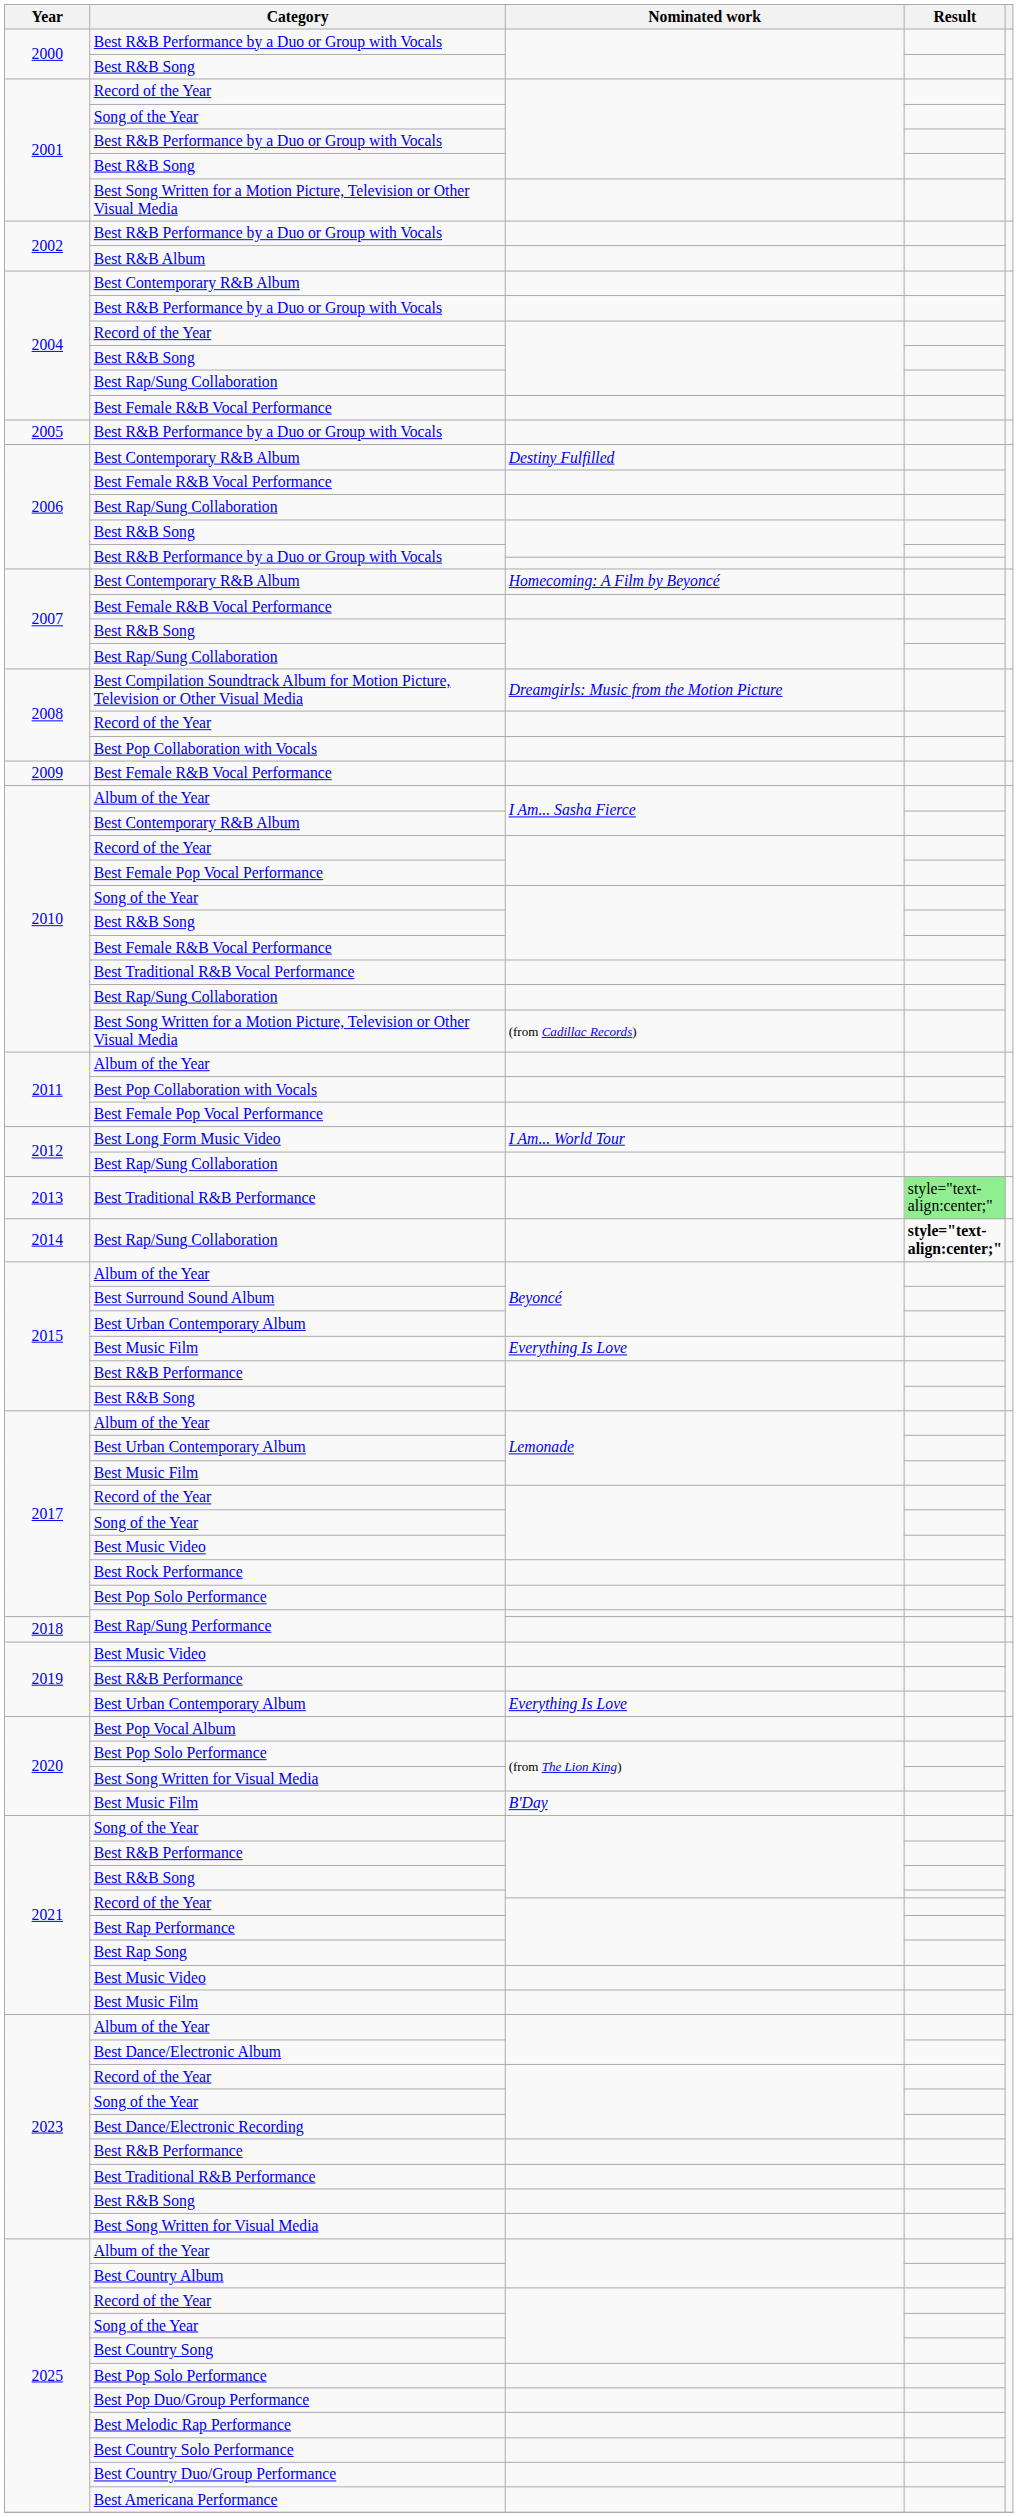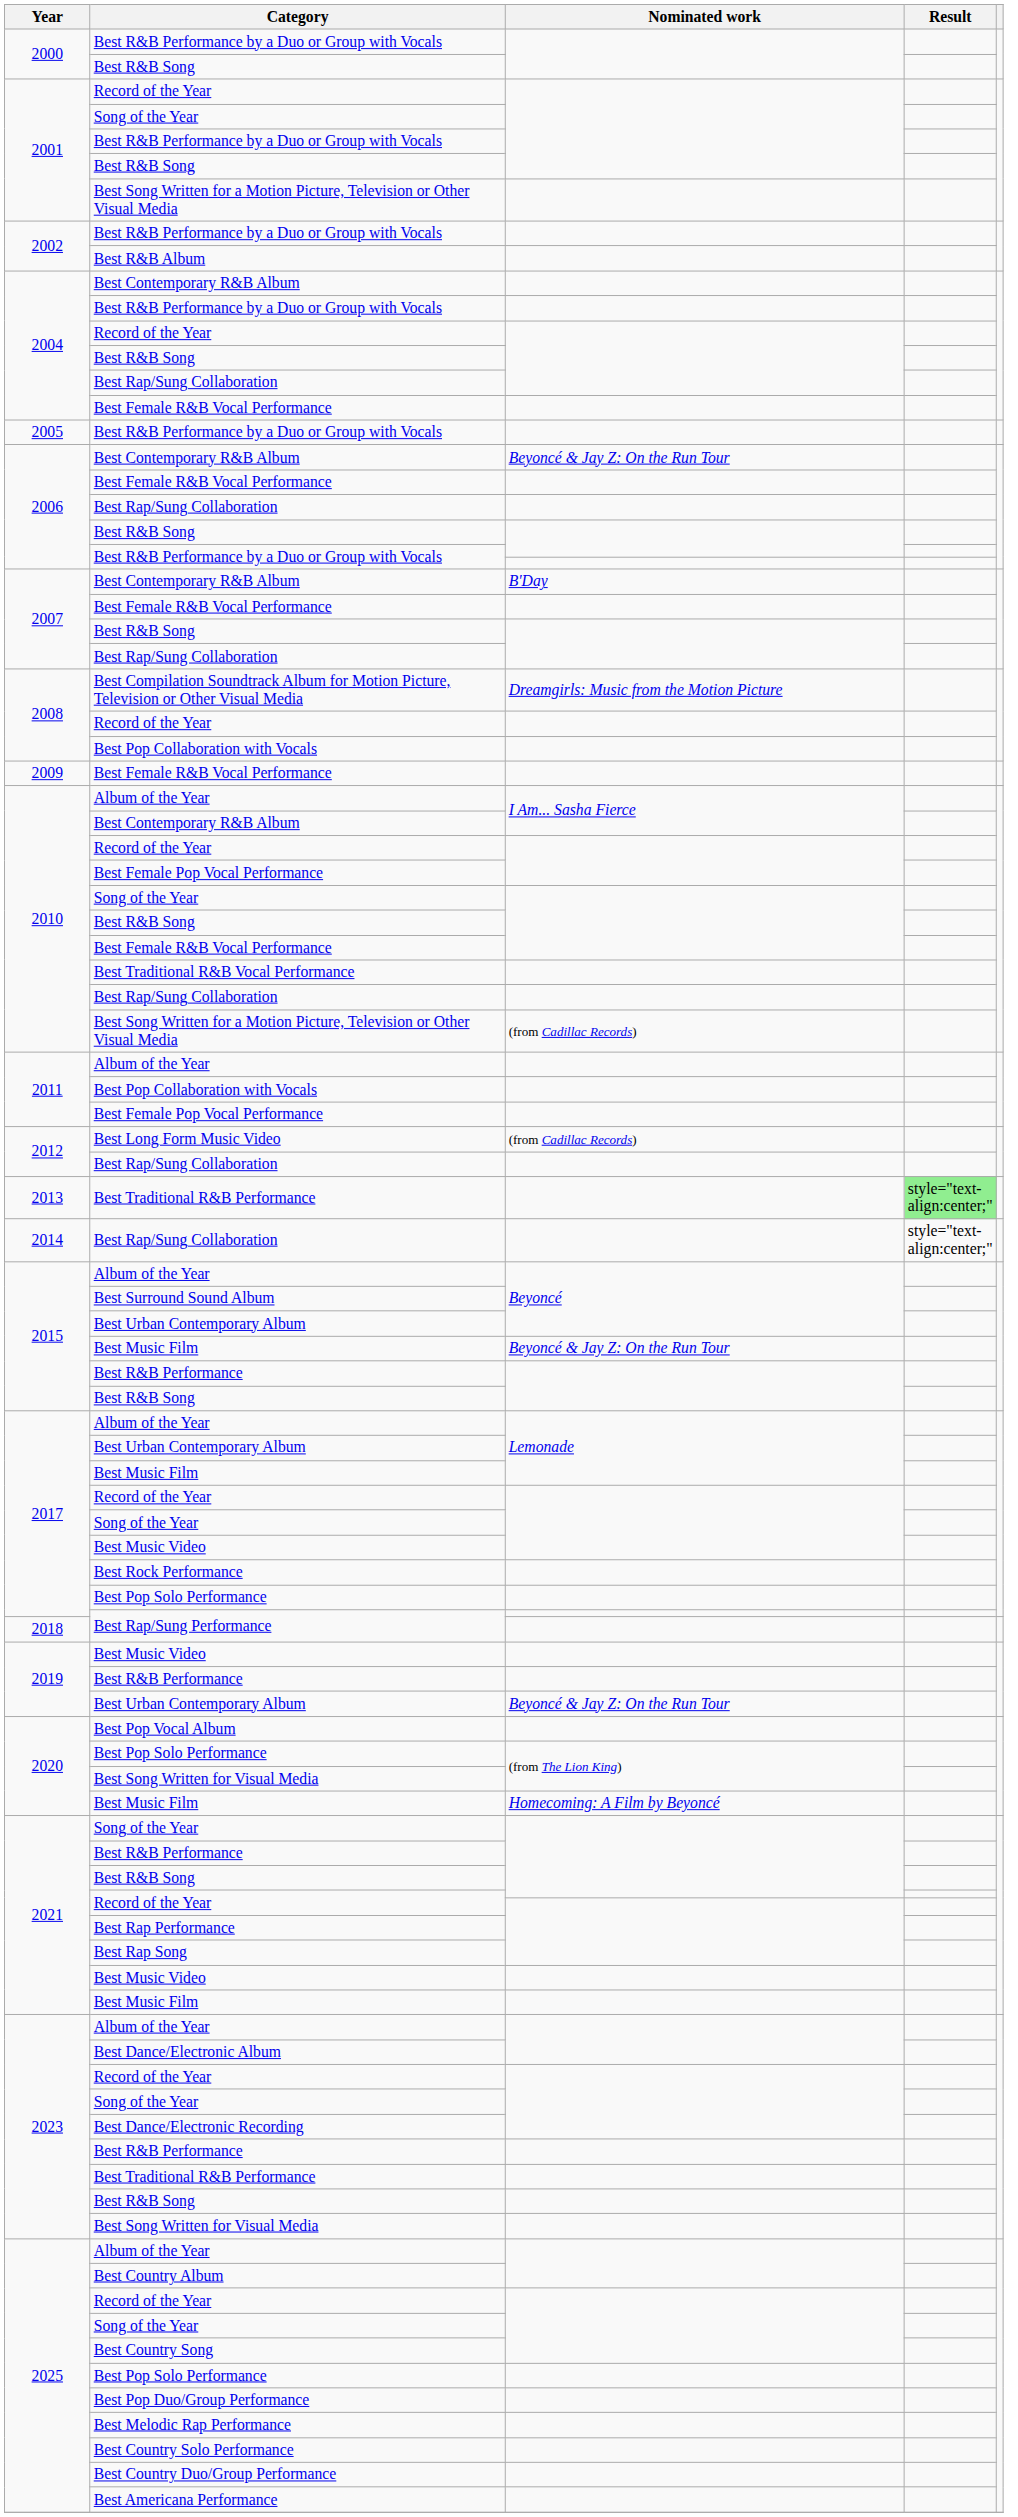2006 / Best Contemporary R&B Album | Nominated work: Destiny Fulfilled -> Beyoncé & Jay Z: On the Run Tour
2007 / Best Contemporary R&B Album | Nominated work: Homecoming: A Film by Beyoncé -> B'Day
Best Long Form Music Video | Nominated work: I Am... World Tour -> (from Cadillac Records)
2014 / Best Rap/Sung Collaboration | Result: bold -> normal
2015 / Best Music Film | Nominated work: Everything Is Love -> Beyoncé & Jay Z: On the Run Tour
2019 / Best Urban Contemporary Album | Nominated work: Everything Is Love -> Beyoncé & Jay Z: On the Run Tour
2020 / Best Music Film | Nominated work: B'Day -> Homecoming: A Film by Beyoncé
